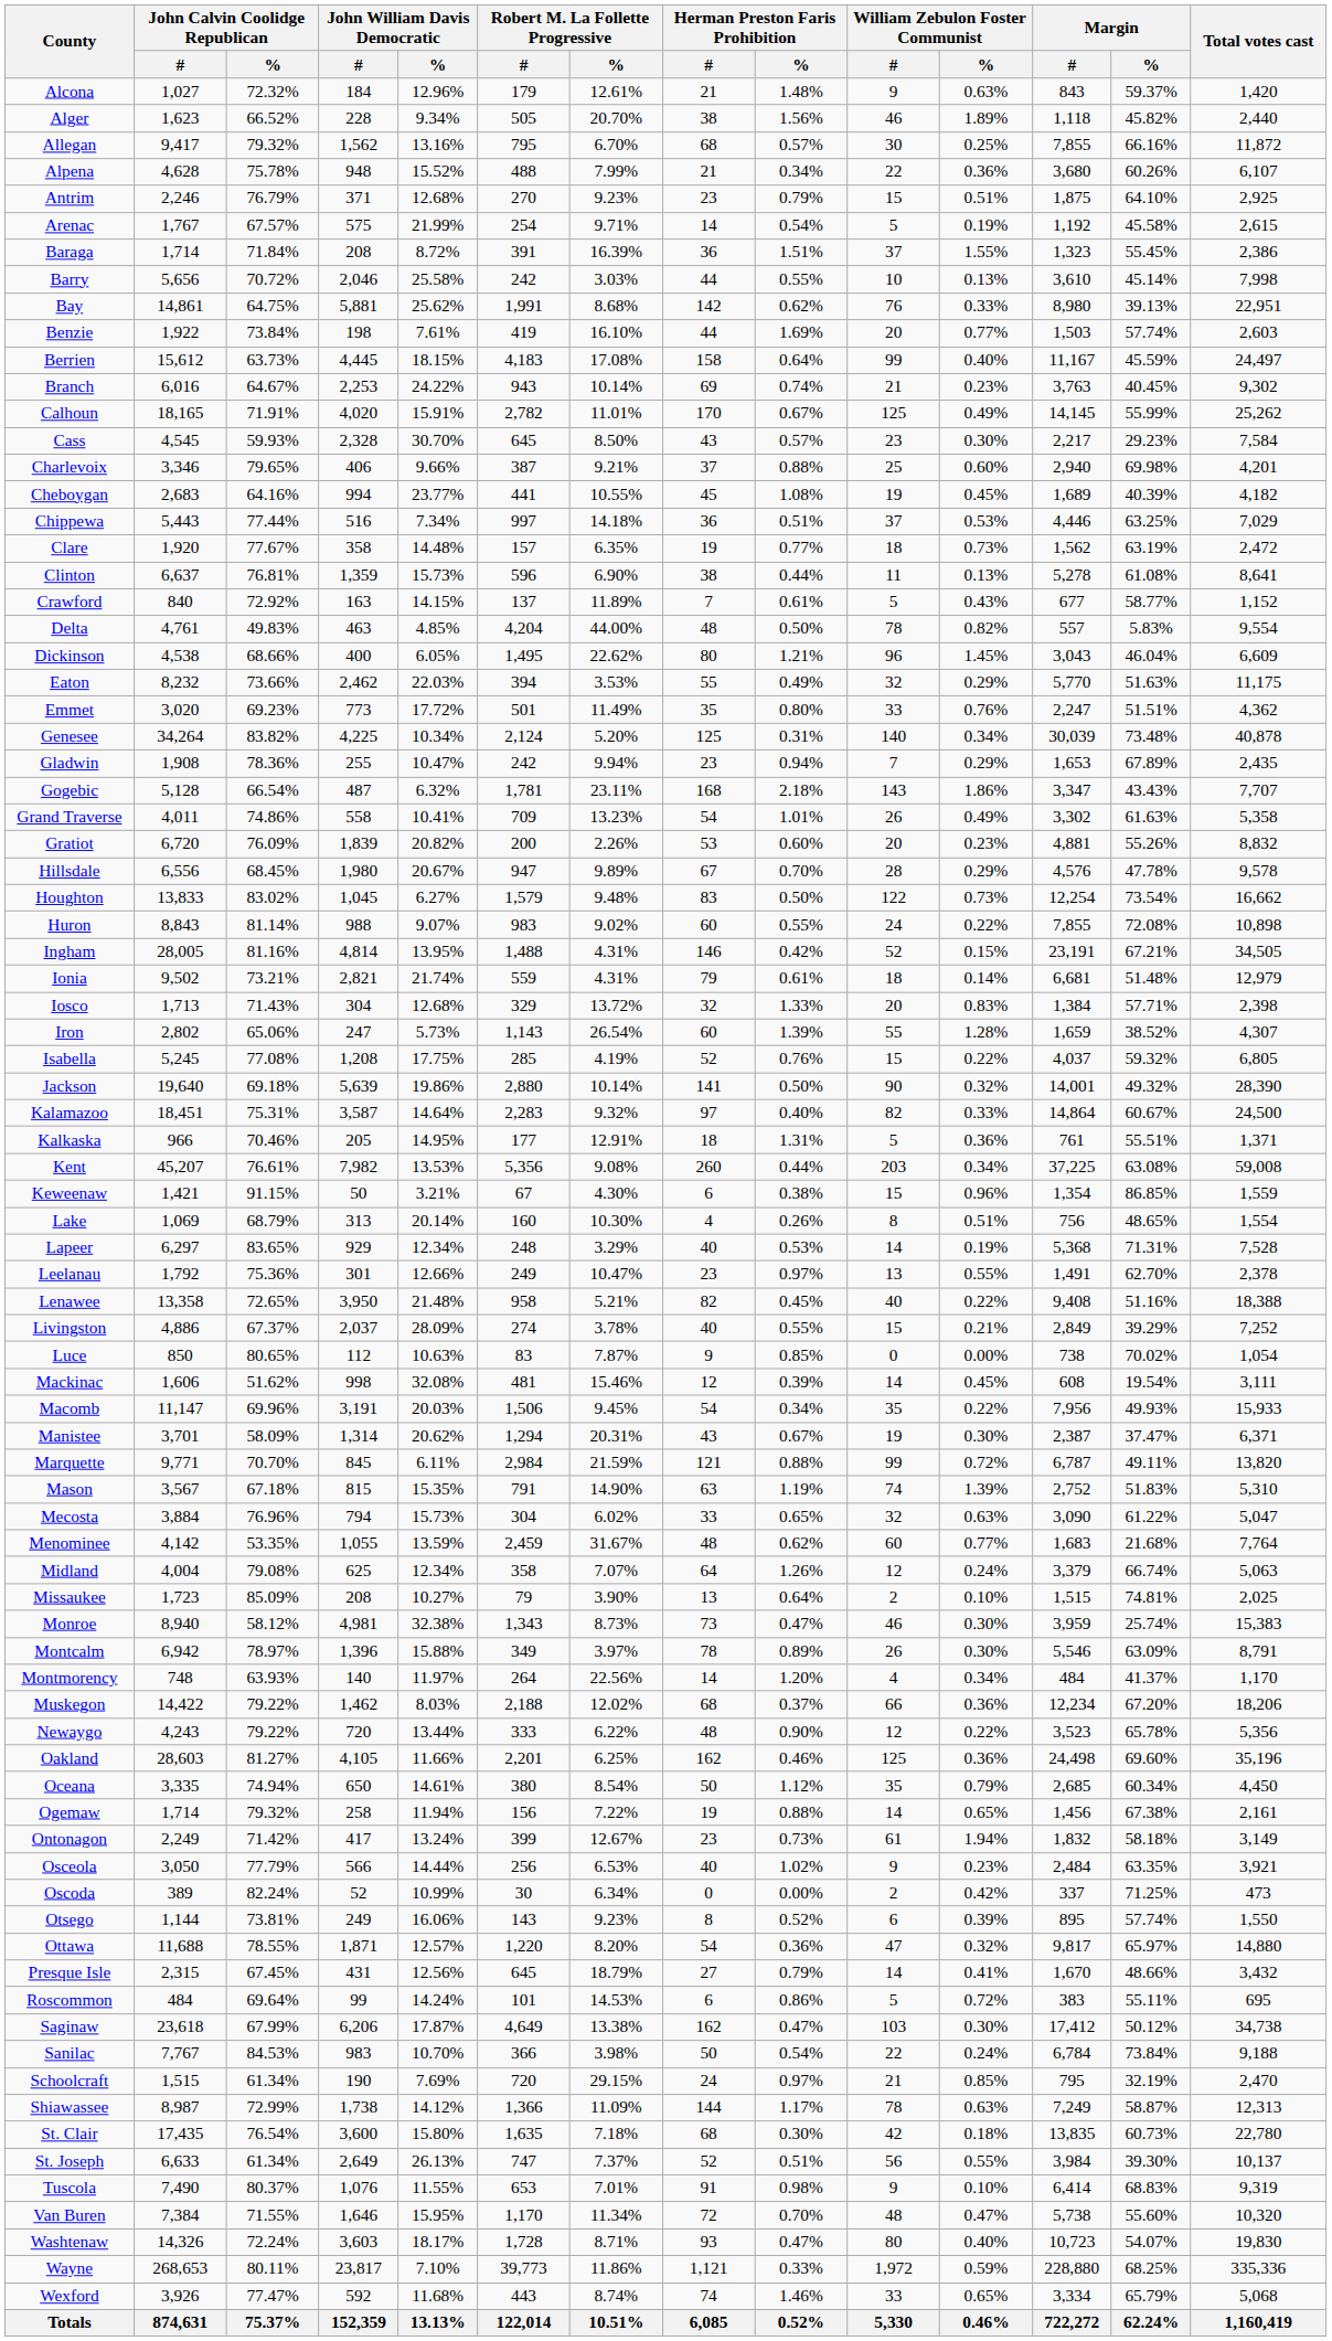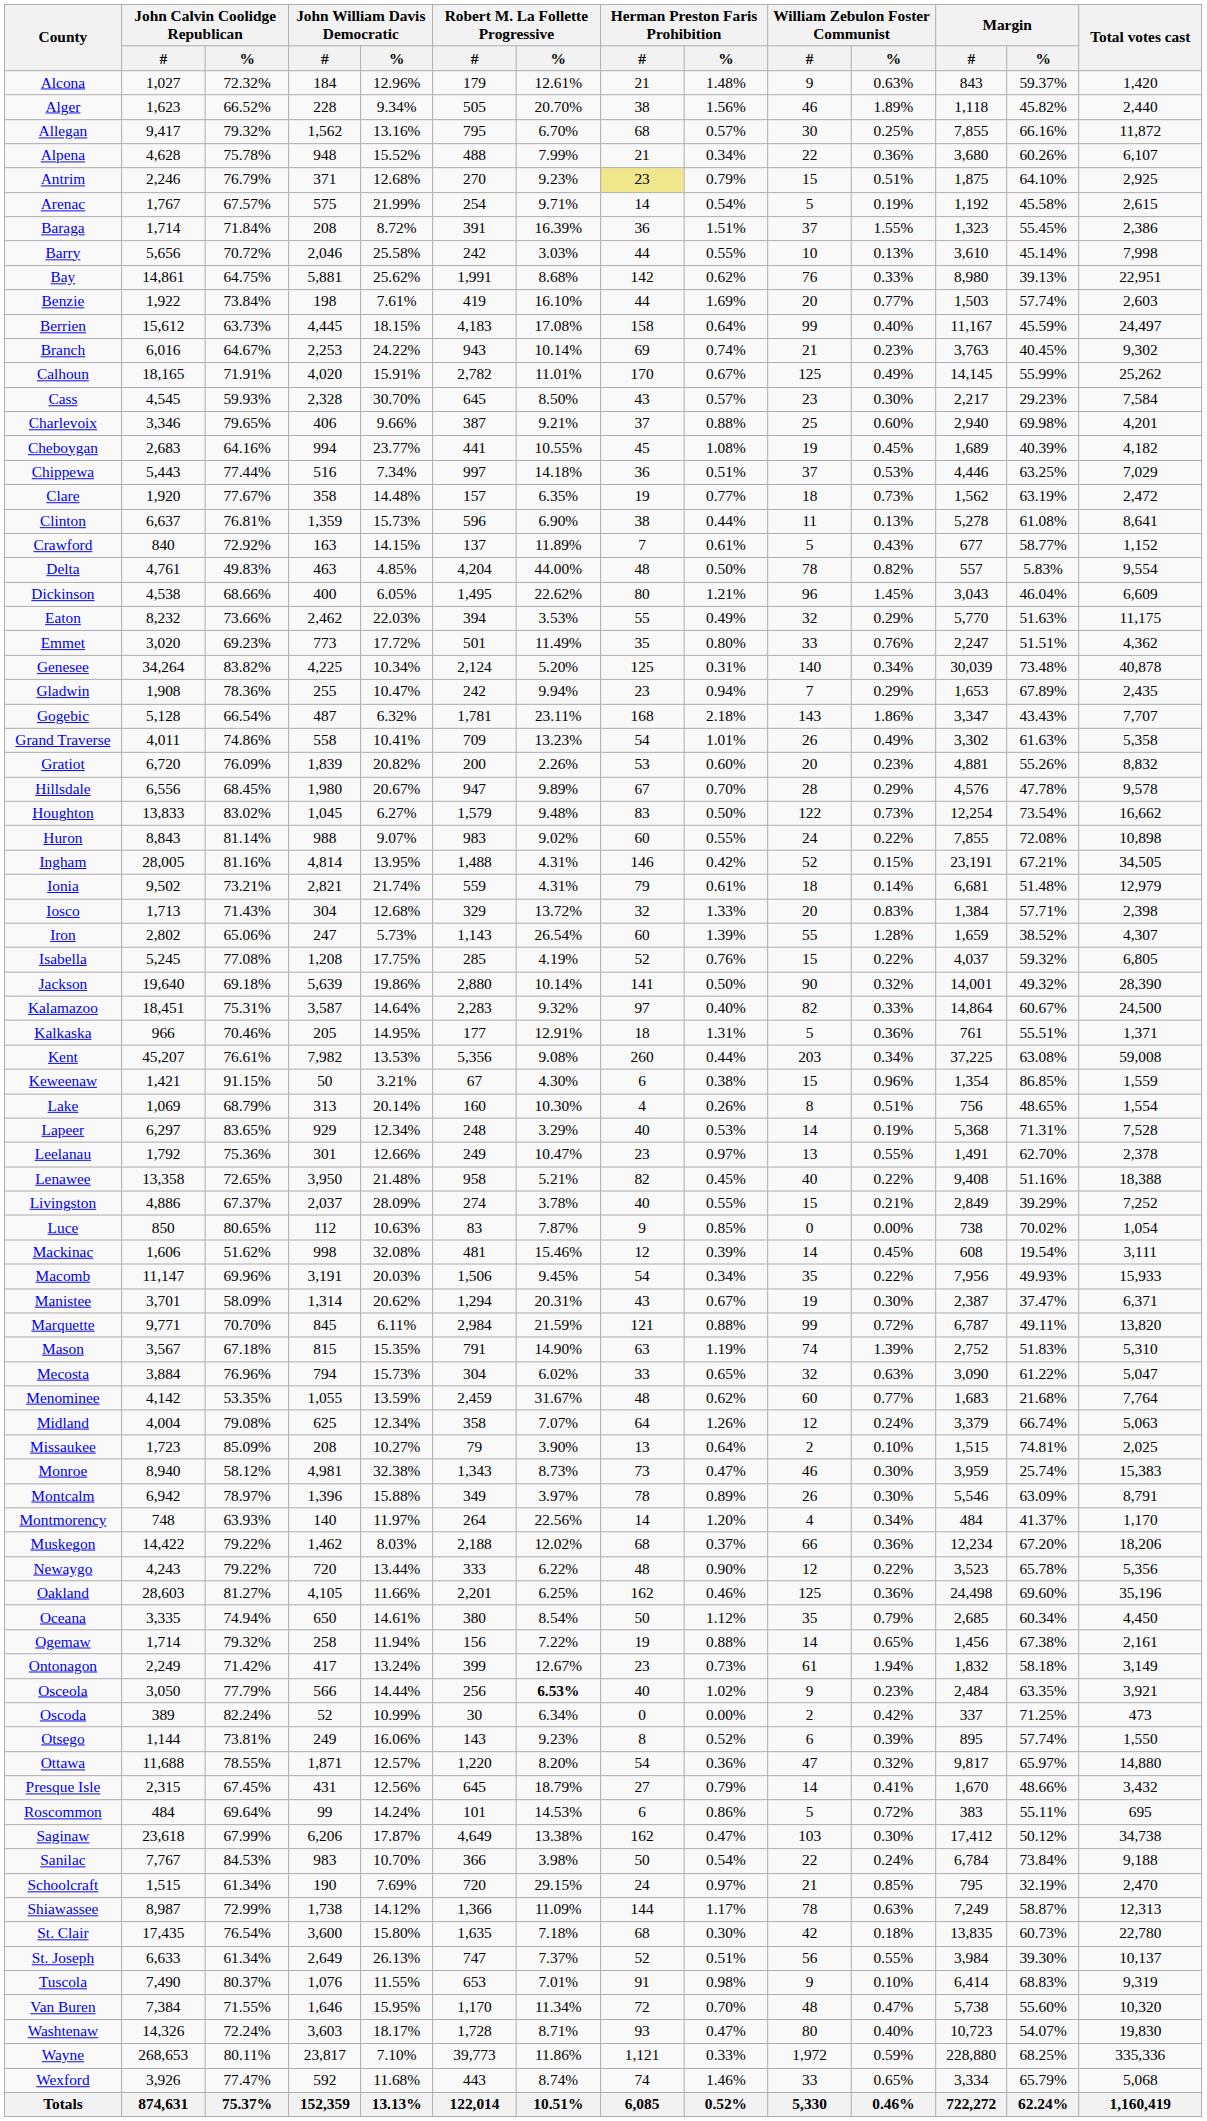Antrim | Herman Preston Faris Prohibition / #: no background -> khaki background
Osceola | Robert M. La Follette Progressive / %: normal -> bold
